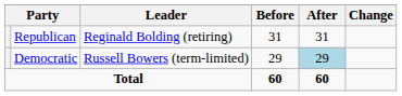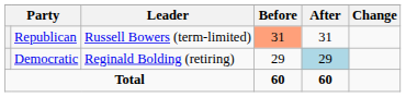Republican | Leader: Reginald Bolding (retiring) -> Russell Bowers (term-limited)
Republican | Before: no background -> lightsalmon background
Democratic | Leader: Russell Bowers (term-limited) -> Reginald Bolding (retiring)
